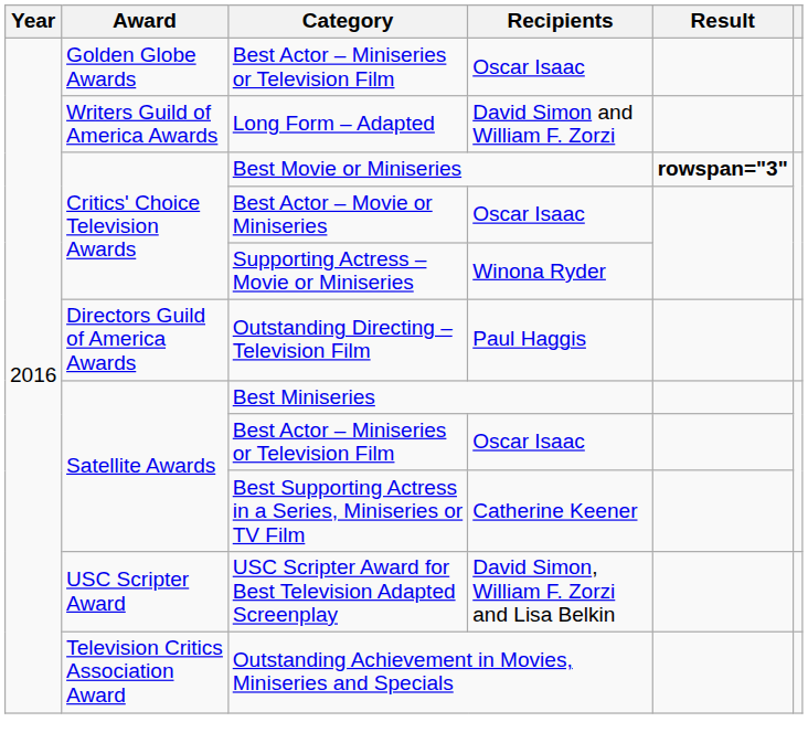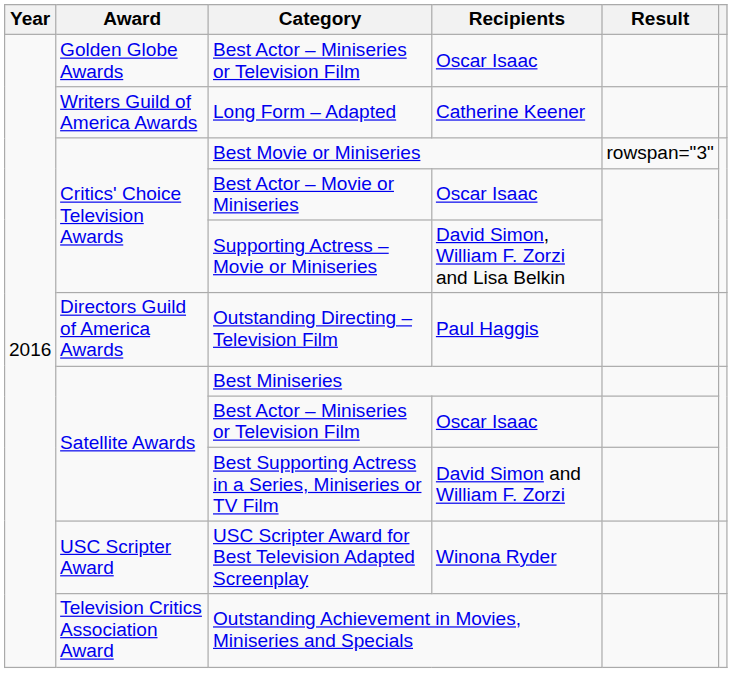Long Form – Adapted | Recipients: David Simon and William F. Zorzi -> Catherine Keener
Best Movie or Miniseries | Result: bold -> normal
Supporting Actress – Movie or Miniseries | Recipients: Winona Ryder -> David Simon, William F. Zorzi and Lisa Belkin
Best Supporting Actress in a Series, Miniseries or TV Film | Recipients: Catherine Keener -> David Simon and William F. Zorzi
USC Scripter Award for Best Television Adapted Screenplay | Recipients: David Simon, William F. Zorzi and Lisa Belkin -> Winona Ryder
